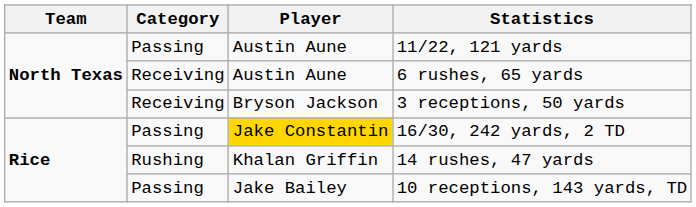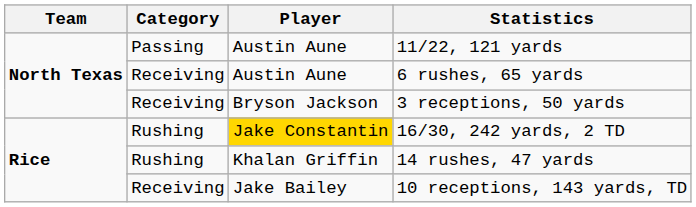16/30, 242 yards, 2 TD | Category: Passing -> Rushing
10 receptions, 143 yards, TD | Category: Passing -> Receiving
